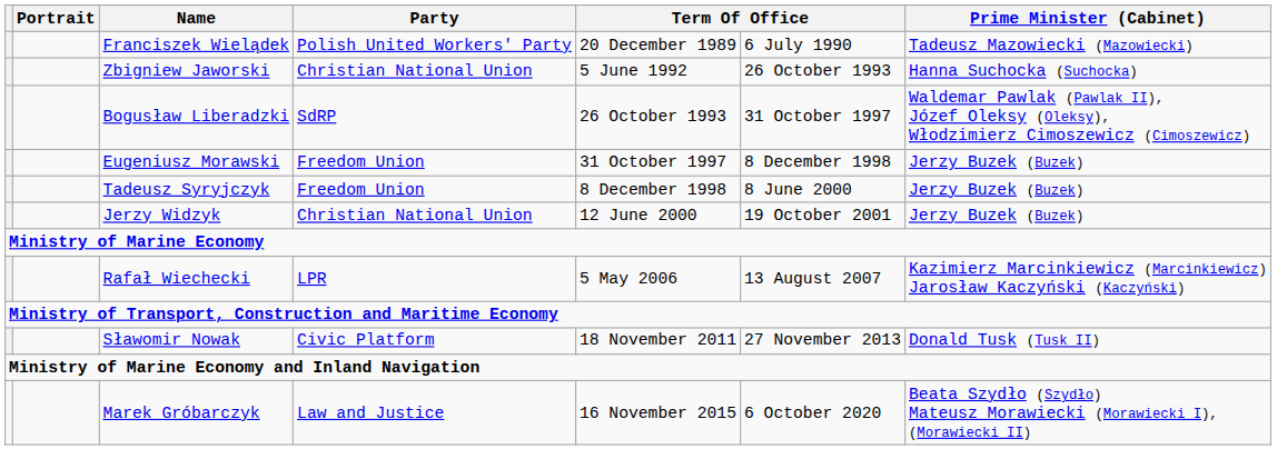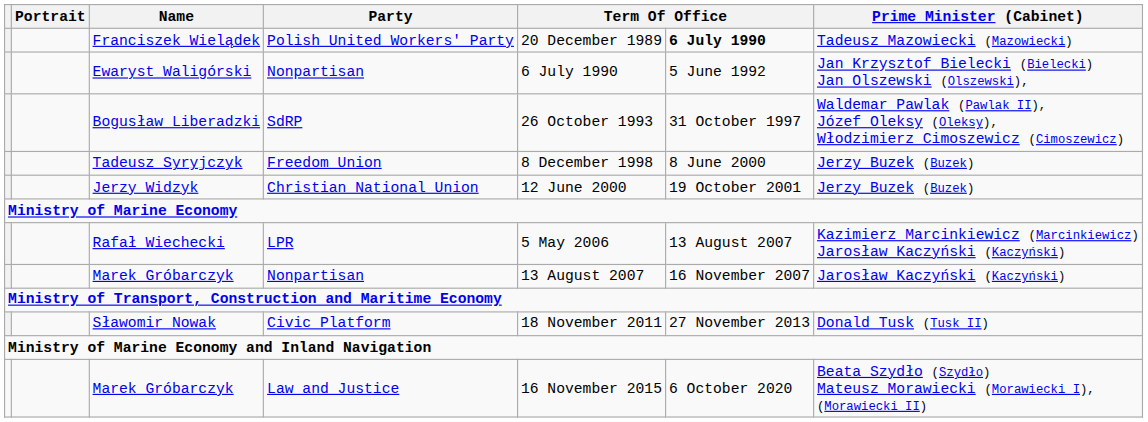Franciszek Wielądek | column 6: normal -> bold
+ row: Ewaryst Waligórski | Nonpartisan | 6 July 1990 | 5 June 1992 | Jan Krzysztof Bielecki (Bielecki) Jan Olszewski (Olszewski),
- row: Zbigniew Jaworski | Christian National Union | 5 June 1992 | 26 October 1993 | Hanna Suchocka (Suchocka)
- row: Eugeniusz Morawski | Freedom Union | 31 October 1997 | 8 December 1998 | Jerzy Buzek (Buzek)
+ row: Marek Gróbarczyk | Nonpartisan | 13 August 2007 | 16 November 2007 | Jarosław Kaczyński (Kaczyński)
